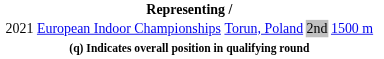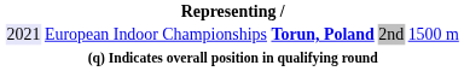European Indoor Championships | column 1: no background -> lavender background
European Indoor Championships | column 3: normal -> bold
